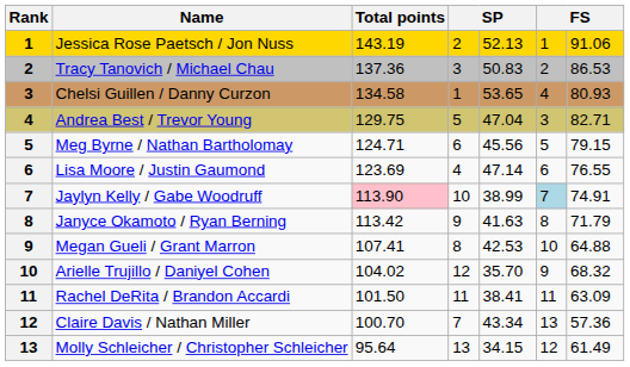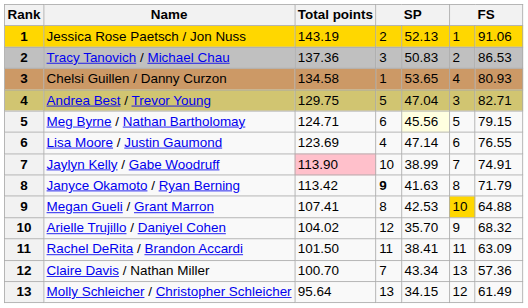Meg Byrne / Nathan Bartholomay | column 5: no background -> lightyellow background
Jaylyn Kelly / Gabe Woodruff | column 6: lightblue background -> no background
Janyce Okamoto / Ryan Berning | column 4: normal -> bold
Megan Gueli / Grant Marron | column 6: no background -> gold background
